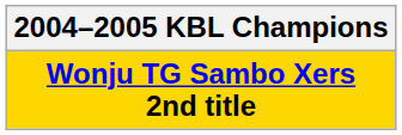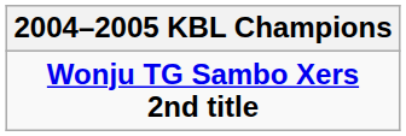row 2 | column 1: gold background -> no background
